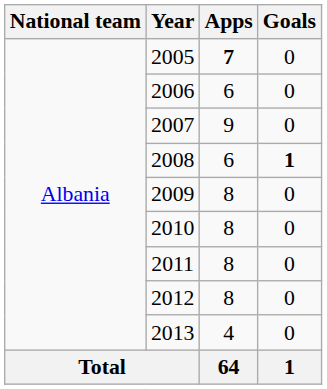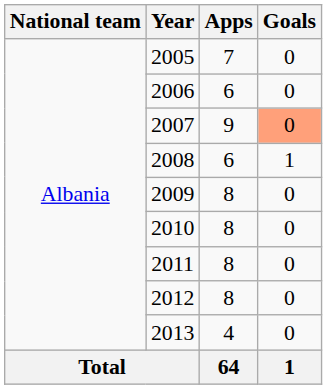2005 | Apps: bold -> normal
2007 | Goals: no background -> lightsalmon background
2008 | Goals: bold -> normal
